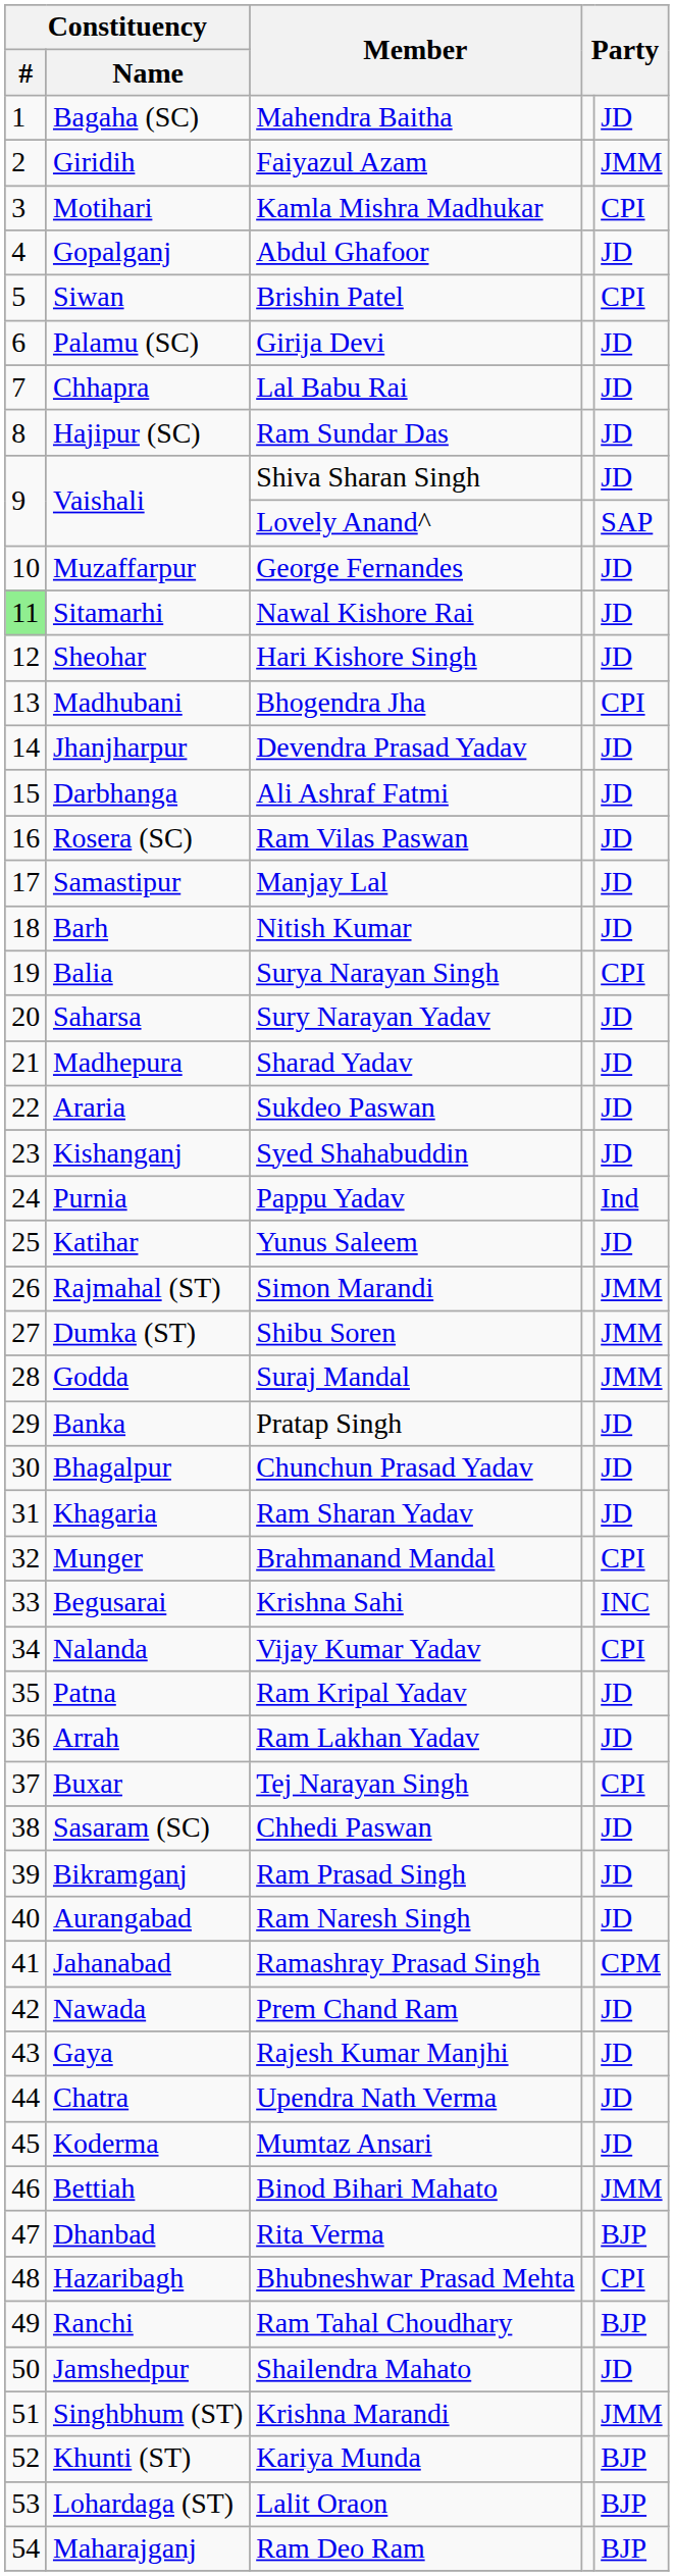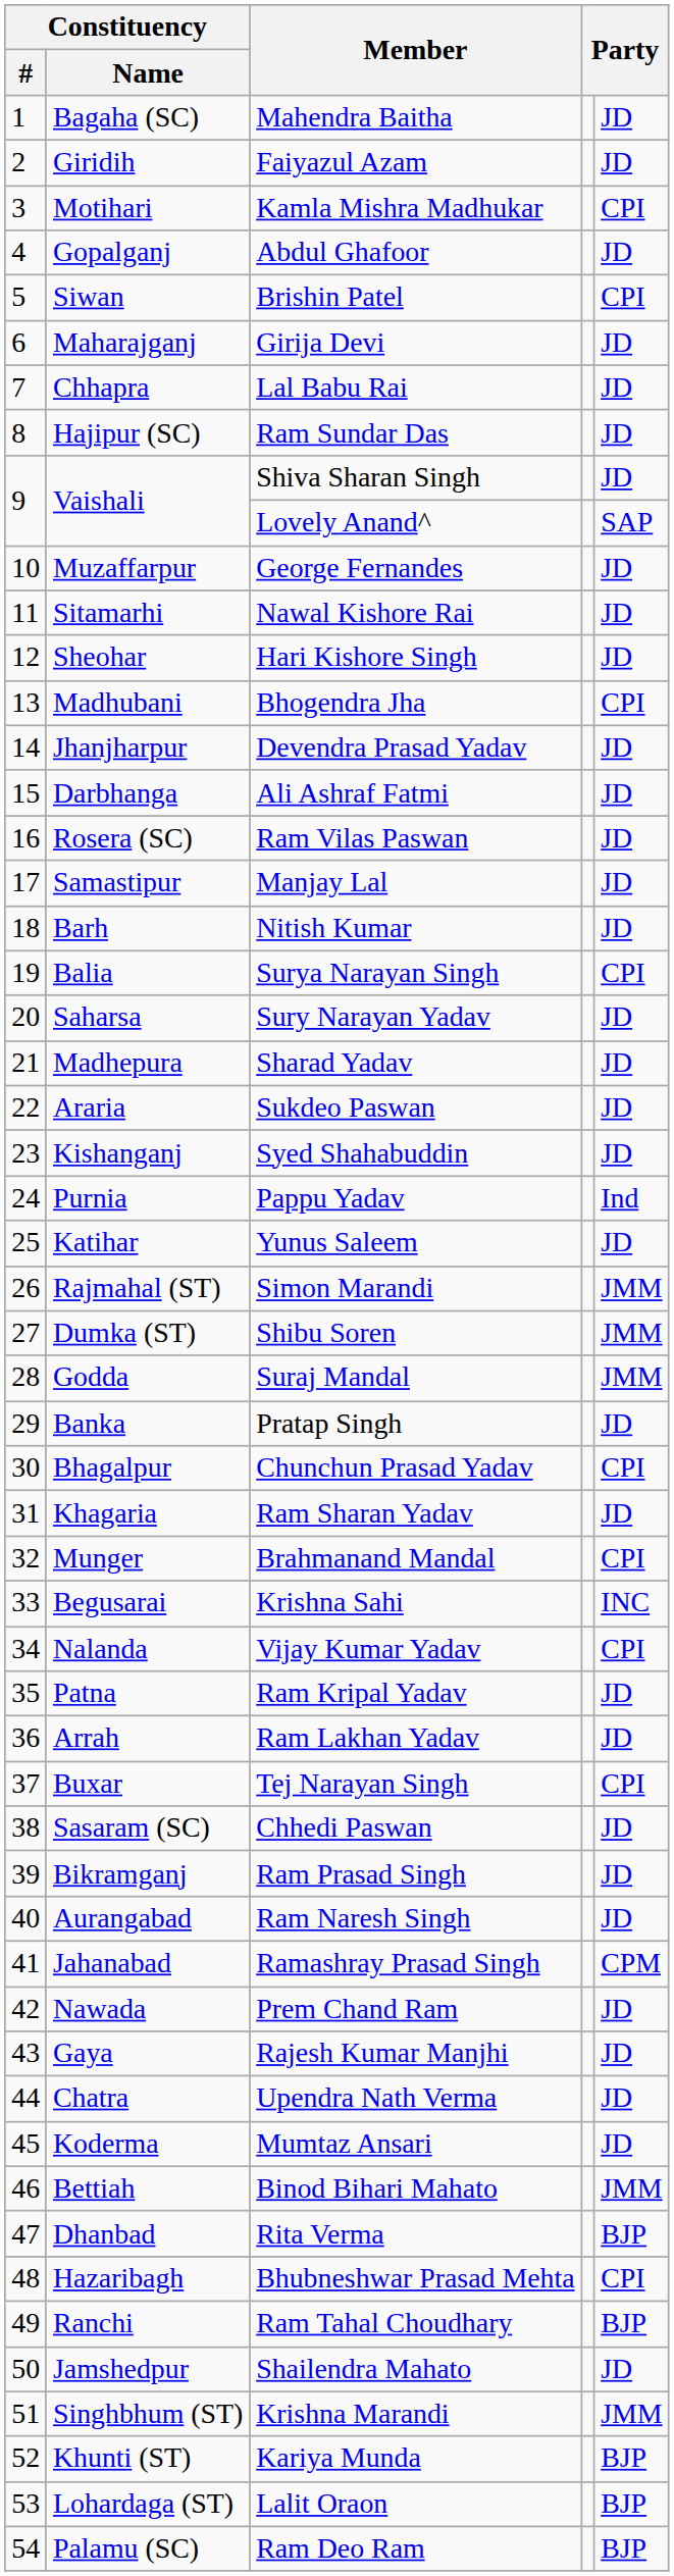Faiyazul Azam | column 5: JMM -> JD
Girija Devi | Constituency / Name: Palamu (SC) -> Maharajganj
Nawal Kishore Rai | Constituency / #: lightgreen background -> no background
Chunchun Prasad Yadav | column 5: JD -> CPI
Ram Deo Ram | Constituency / Name: Maharajganj -> Palamu (SC)
